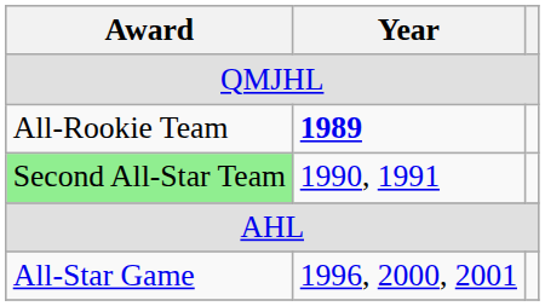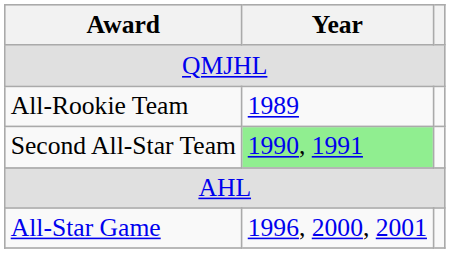All-Rookie Team | Year: bold -> normal
Second All-Star Team | Award: lightgreen background -> no background
Second All-Star Team | Year: no background -> lightgreen background
